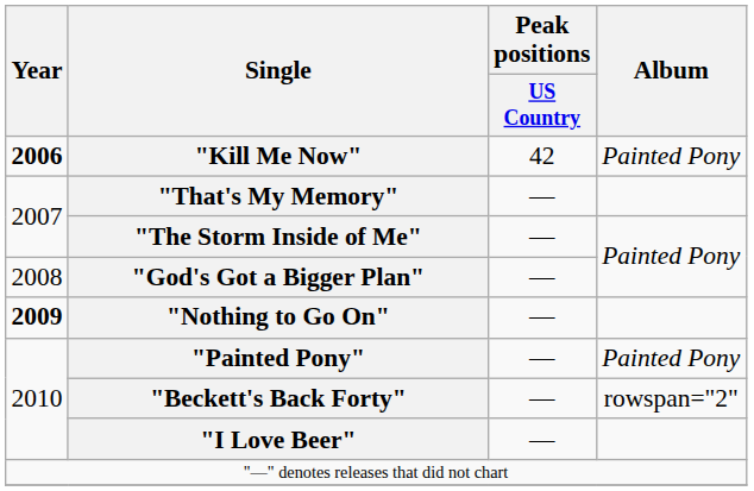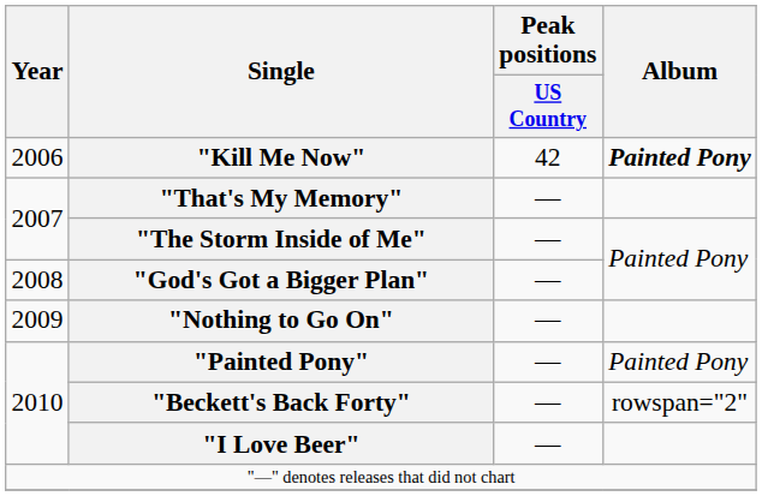"Kill Me Now" | Year: bold -> normal
"Kill Me Now" | Album: normal -> bold
"Nothing to Go On" | Year: bold -> normal
